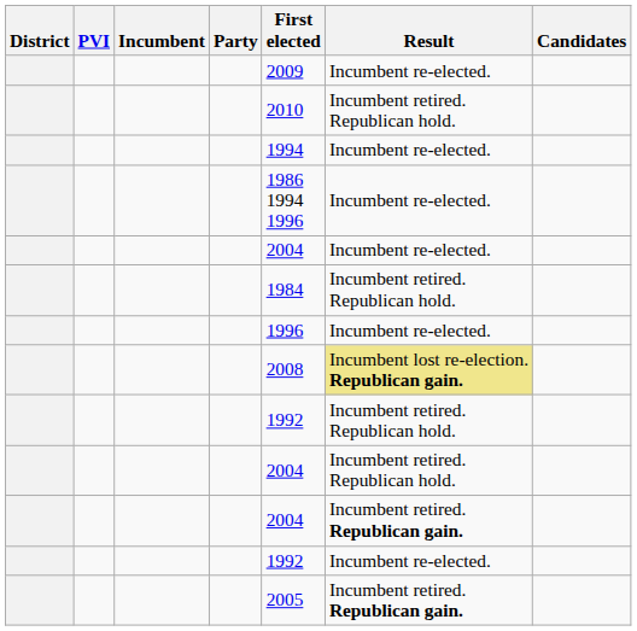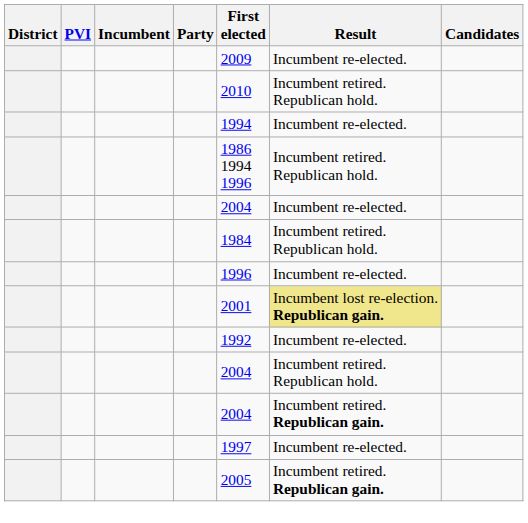row 5 | Result: Incumbent re-elected. -> Incumbent retired. Republican hold.
row 9 | First elected: 2008 -> 2001
row 10 | Result: Incumbent retired. Republican hold. -> Incumbent re-elected.
row 13 | First elected: 1992 -> 1997
